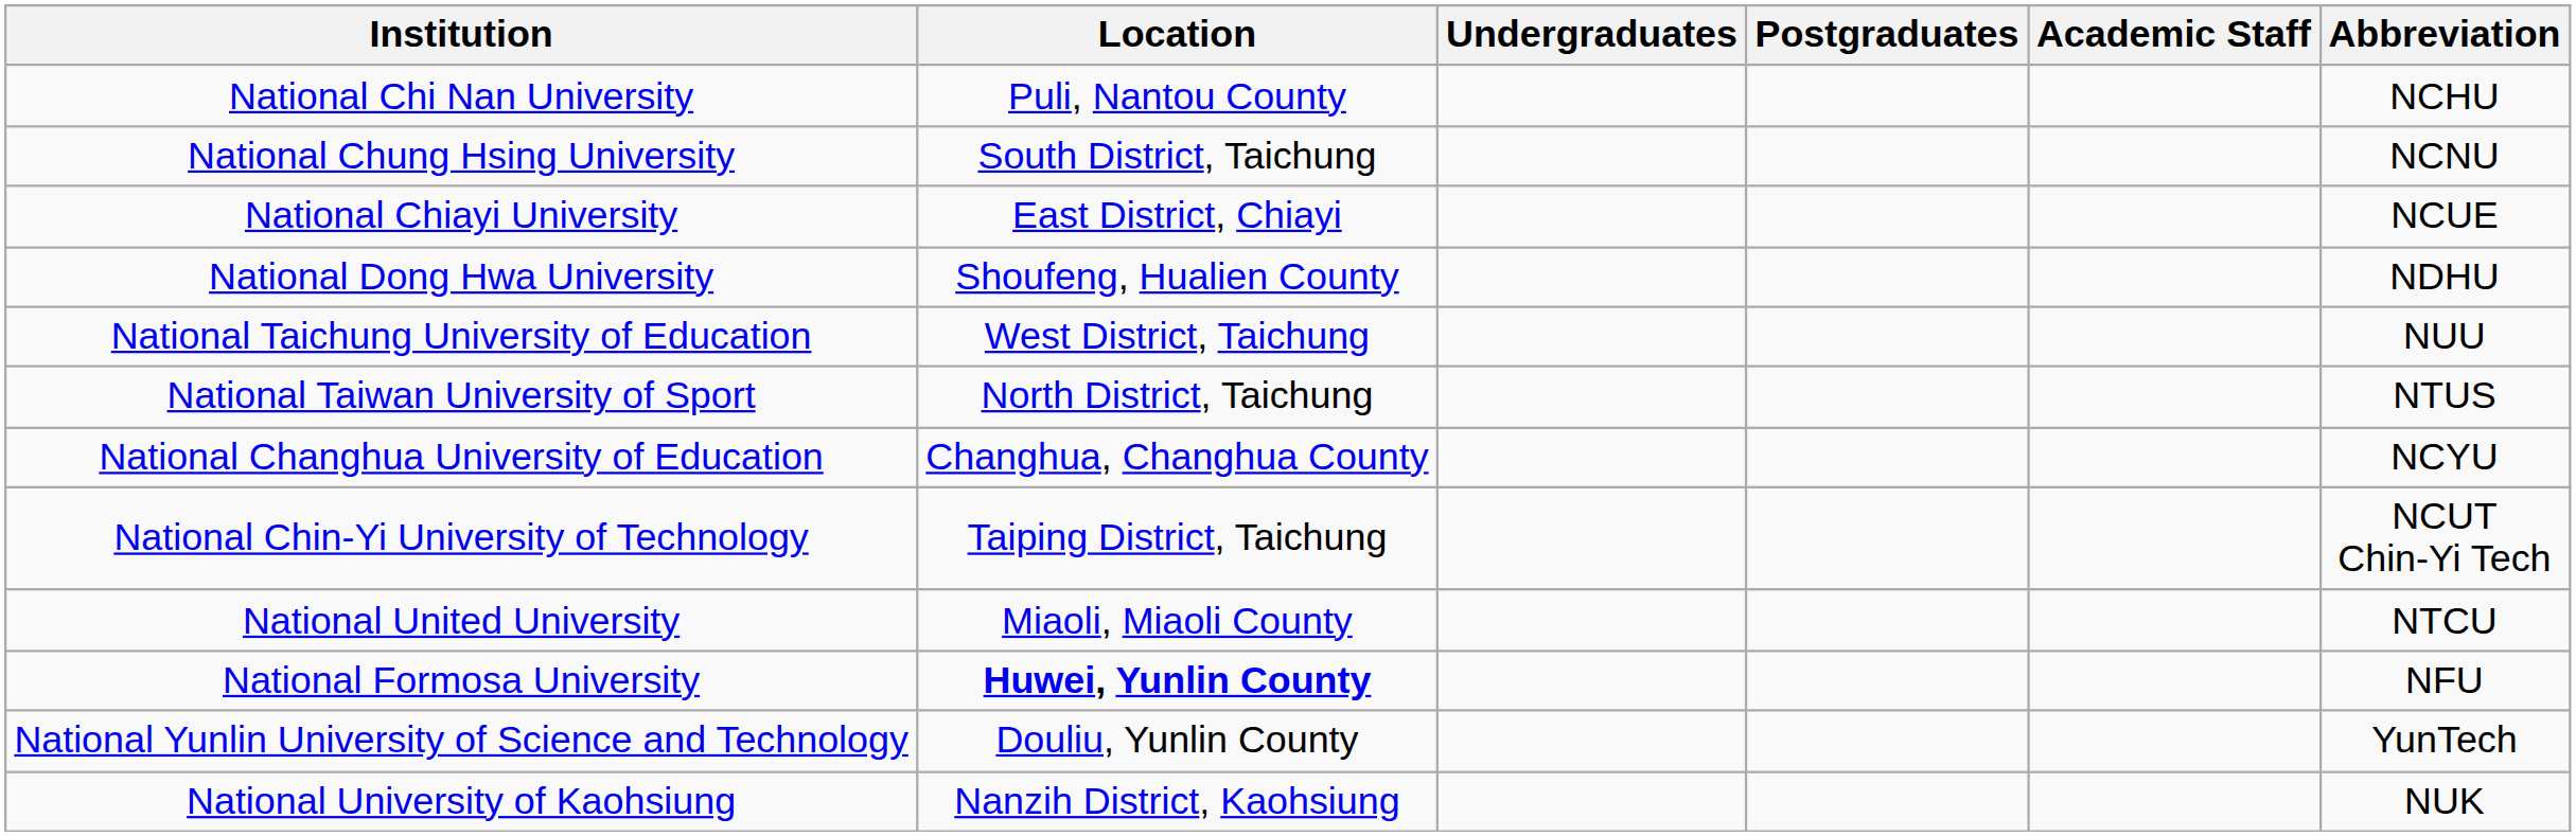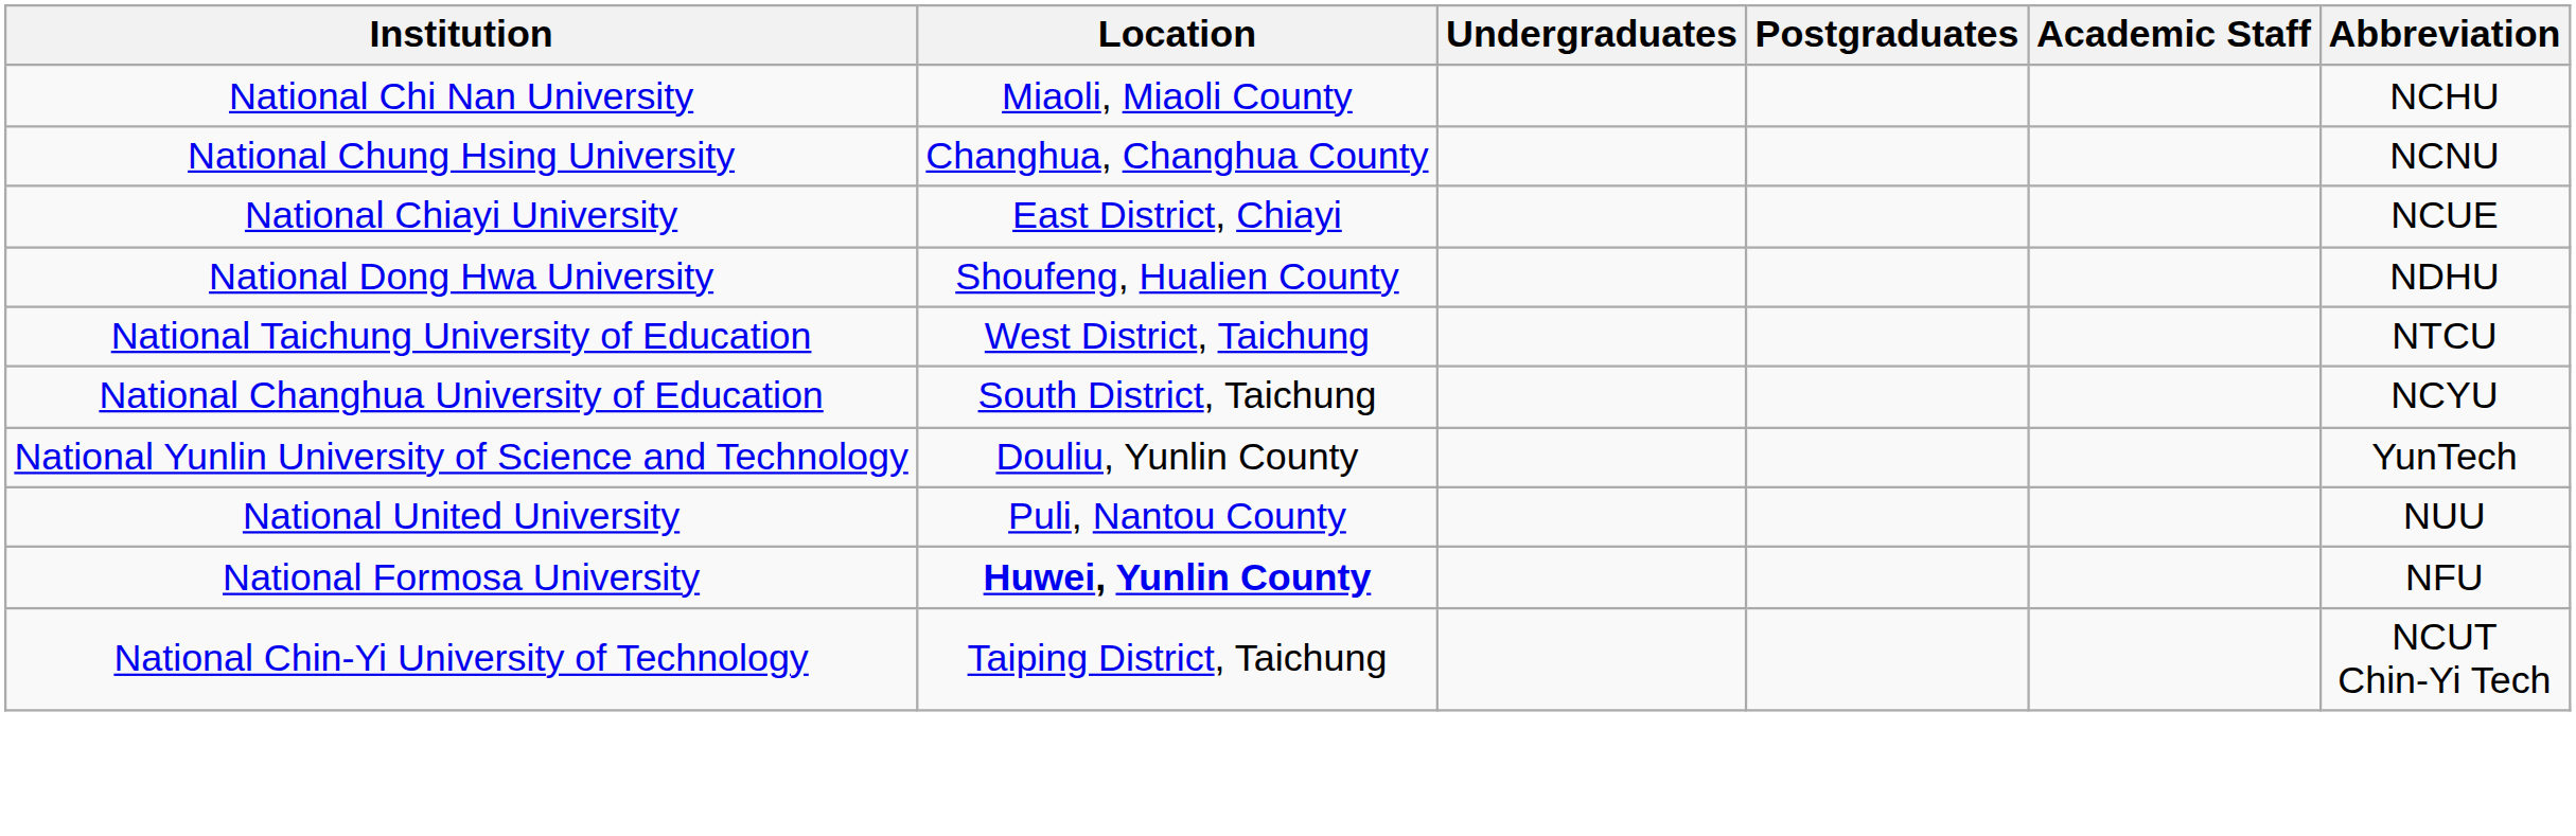National Chi Nan University | Location: Puli, Nantou County -> Miaoli, Miaoli County
National Chung Hsing University | Location: South District, Taichung -> Changhua, Changhua County
National Taichung University of Education | Abbreviation: NUU -> NTCU
- row: National Taiwan University of Sport | North District, Taichung | NTUS
National Changhua University of Education | Location: Changhua, Changhua County -> South District, Taichung
rows swapped: National Chin-Yi University of Technology <-> National Yunlin University of Science and Technology
National United University | Location: Miaoli, Miaoli County -> Puli, Nantou County
National United University | Abbreviation: NTCU -> NUU
- row: National University of Kaohsiung | Nanzih District, Kaohsiung | NUK
